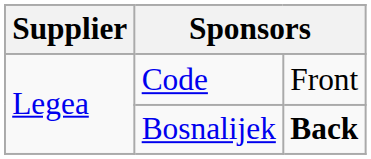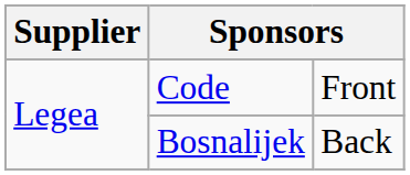Bosnalijek | column 3: bold -> normal
